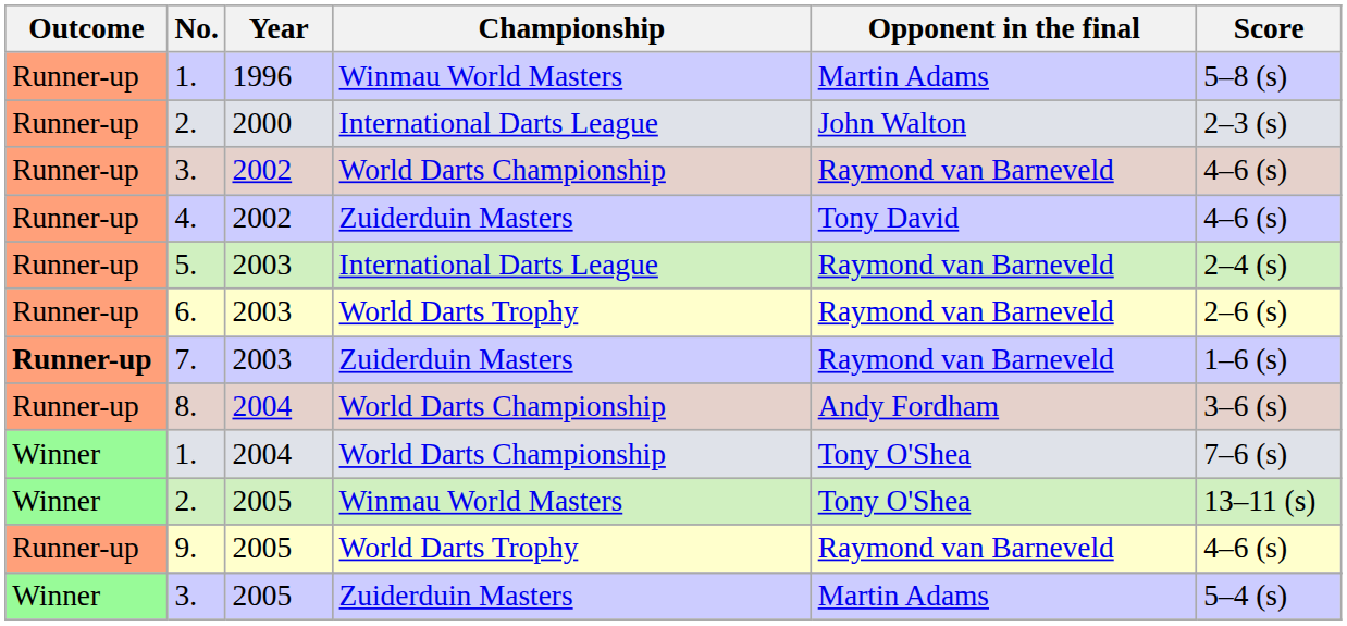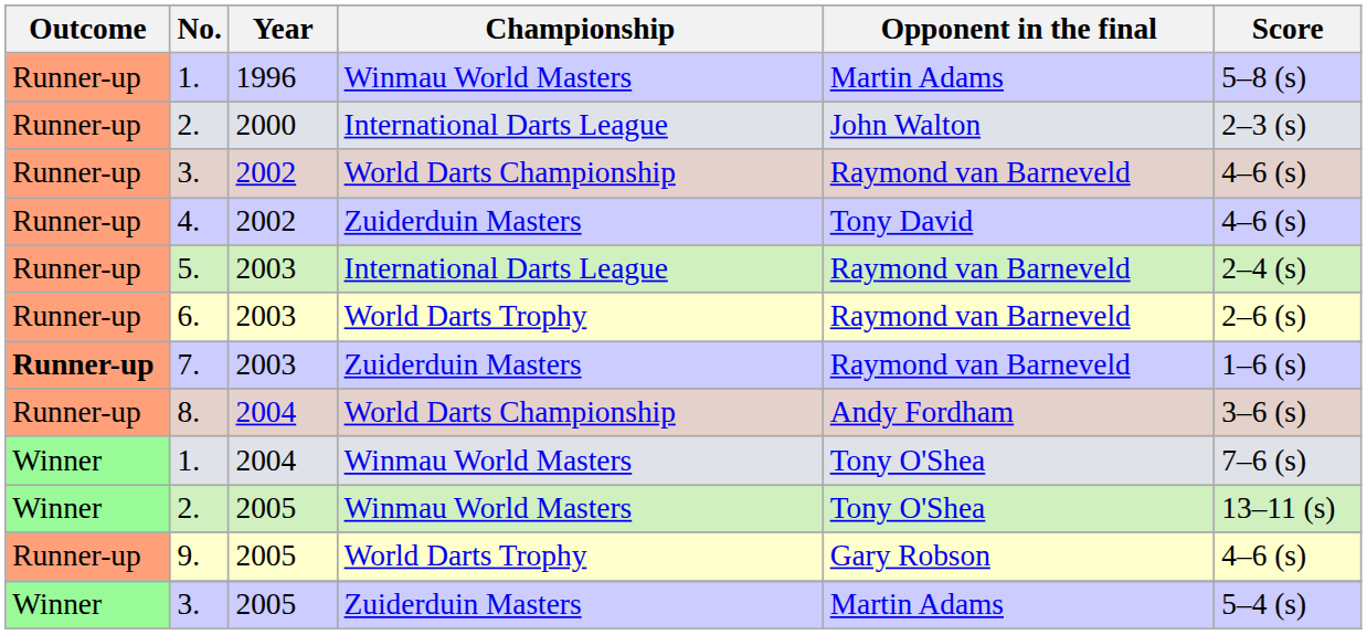1. / 2004 | Championship: World Darts Championship -> Winmau World Masters
9. | Opponent in the final: Raymond van Barneveld -> Gary Robson
